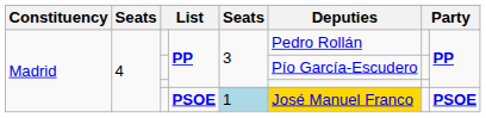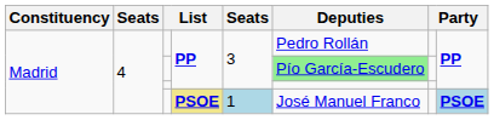row 3 | Deputies: no background -> lightgreen background
row 5 | column 4: no background -> khaki background
row 5 | Deputies: gold background -> no background
row 5 | column 8: no background -> lightblue background
